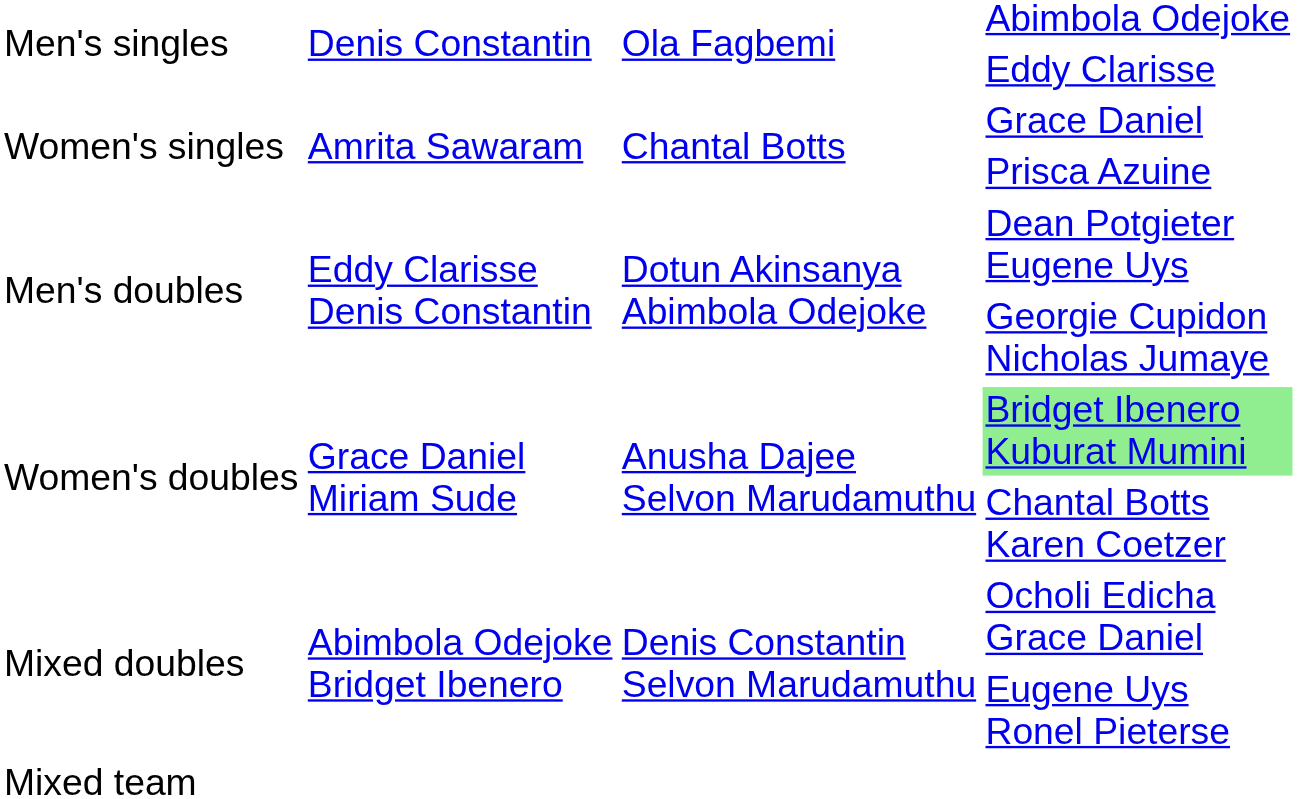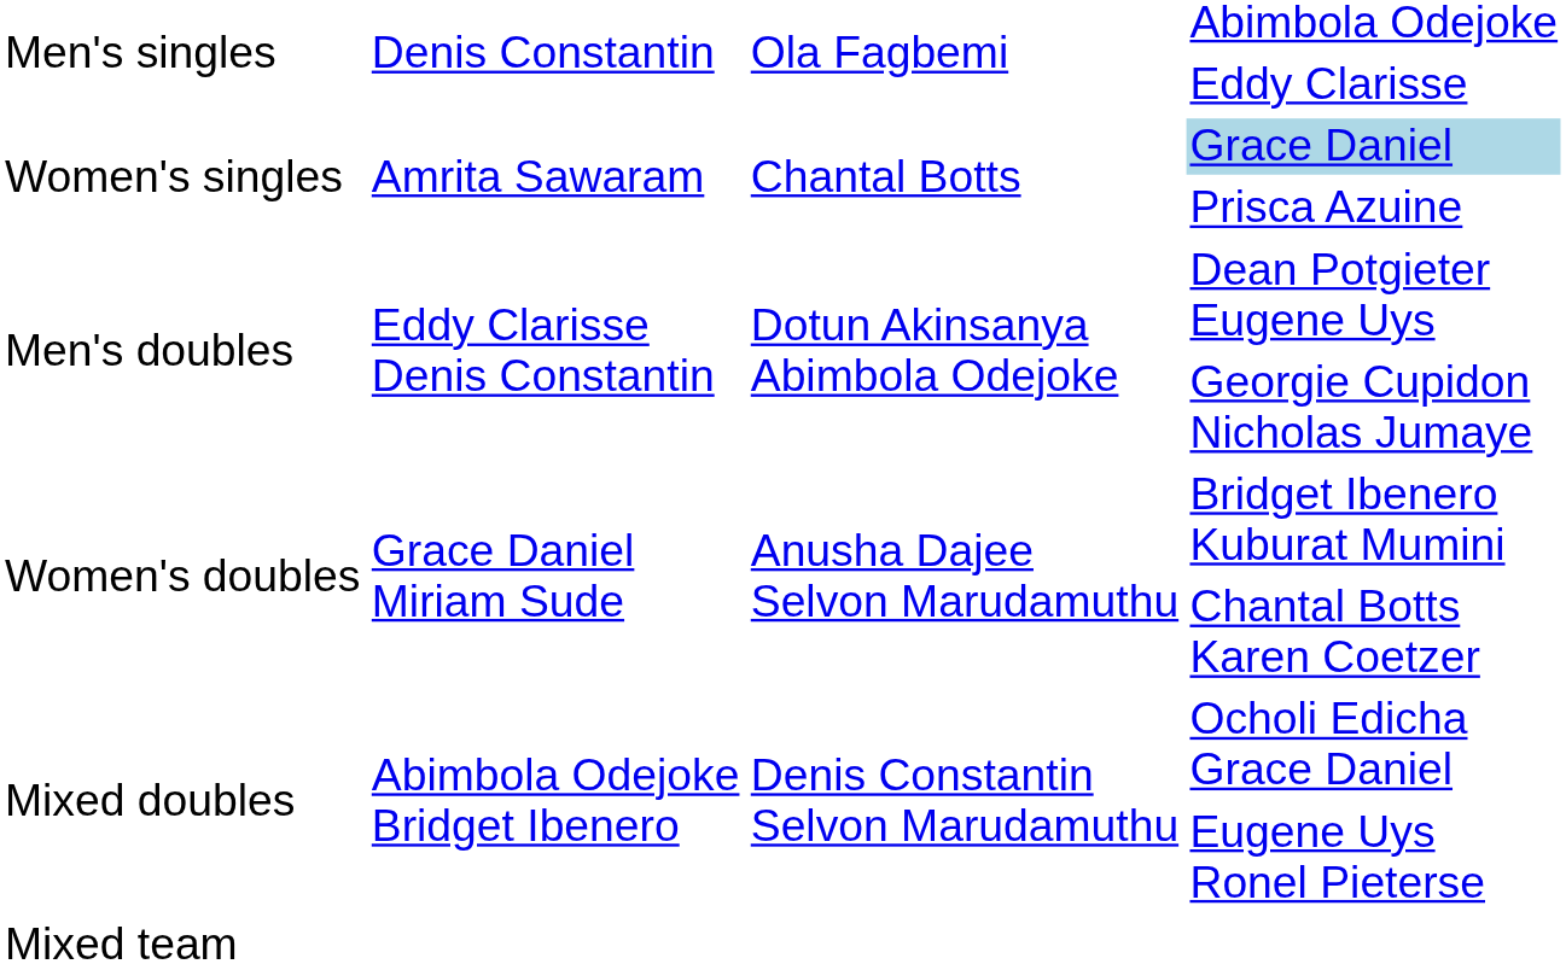Grace Daniel | column 4: no background -> lightblue background
Bridget Ibenero Kuburat Mumini | column 4: lightgreen background -> no background
